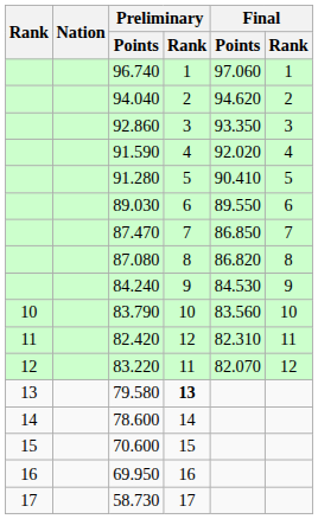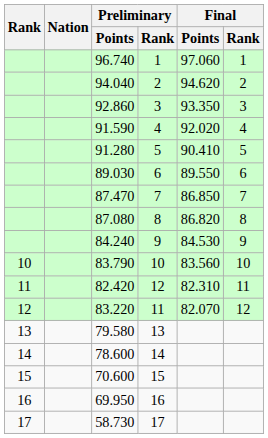79.580 | Preliminary / Rank: bold -> normal
